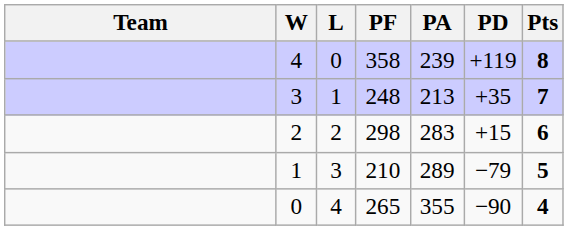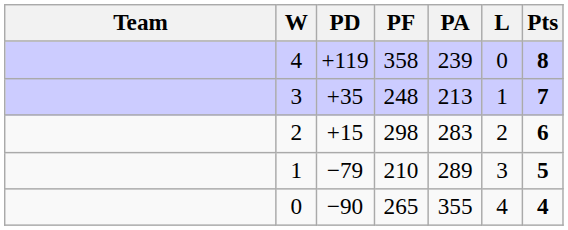columns swapped: L <-> PD
